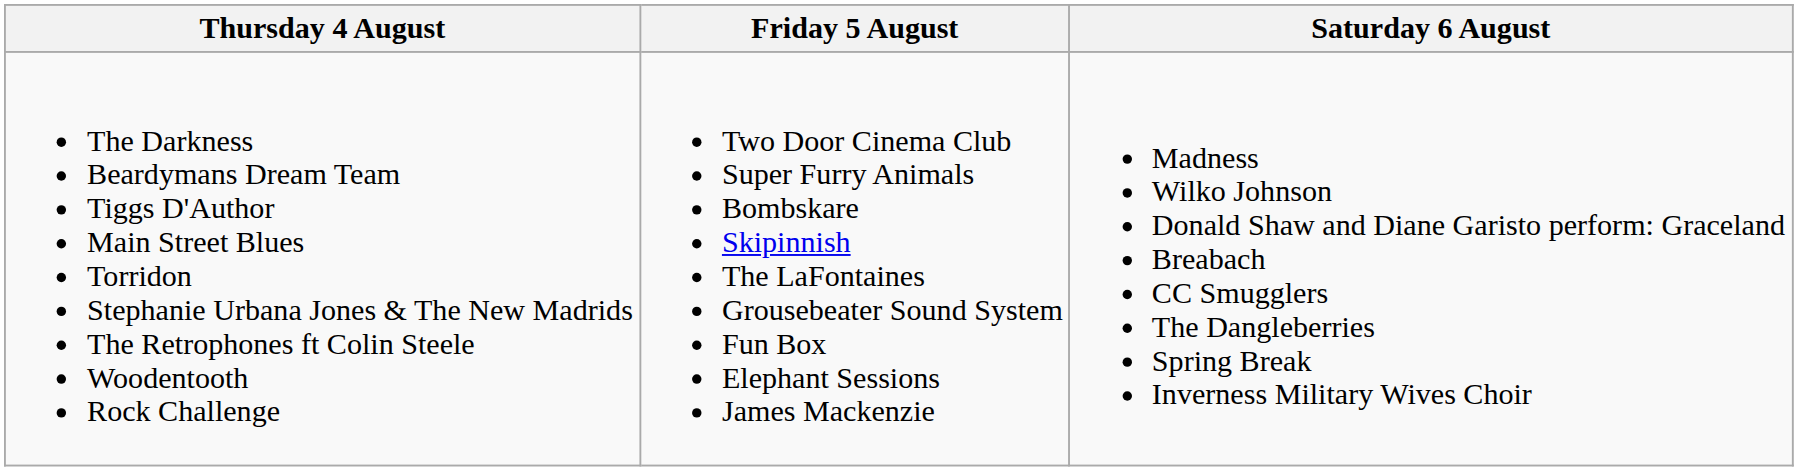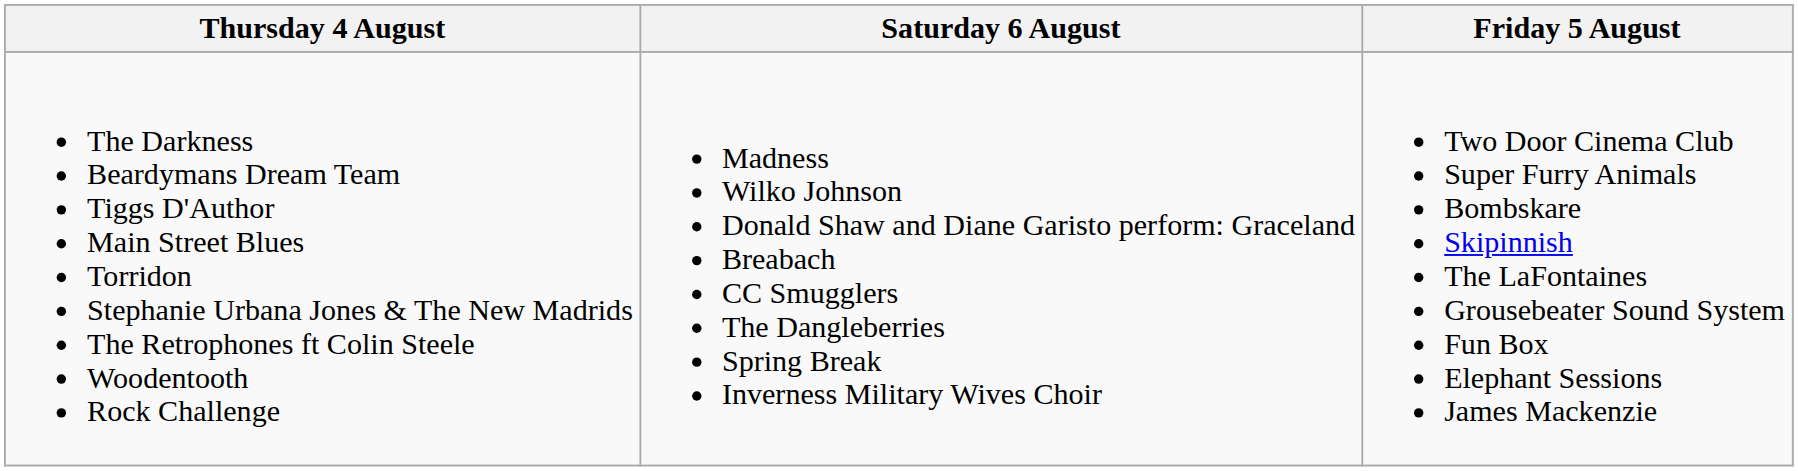columns swapped: Friday 5 August <-> Saturday 6 August
